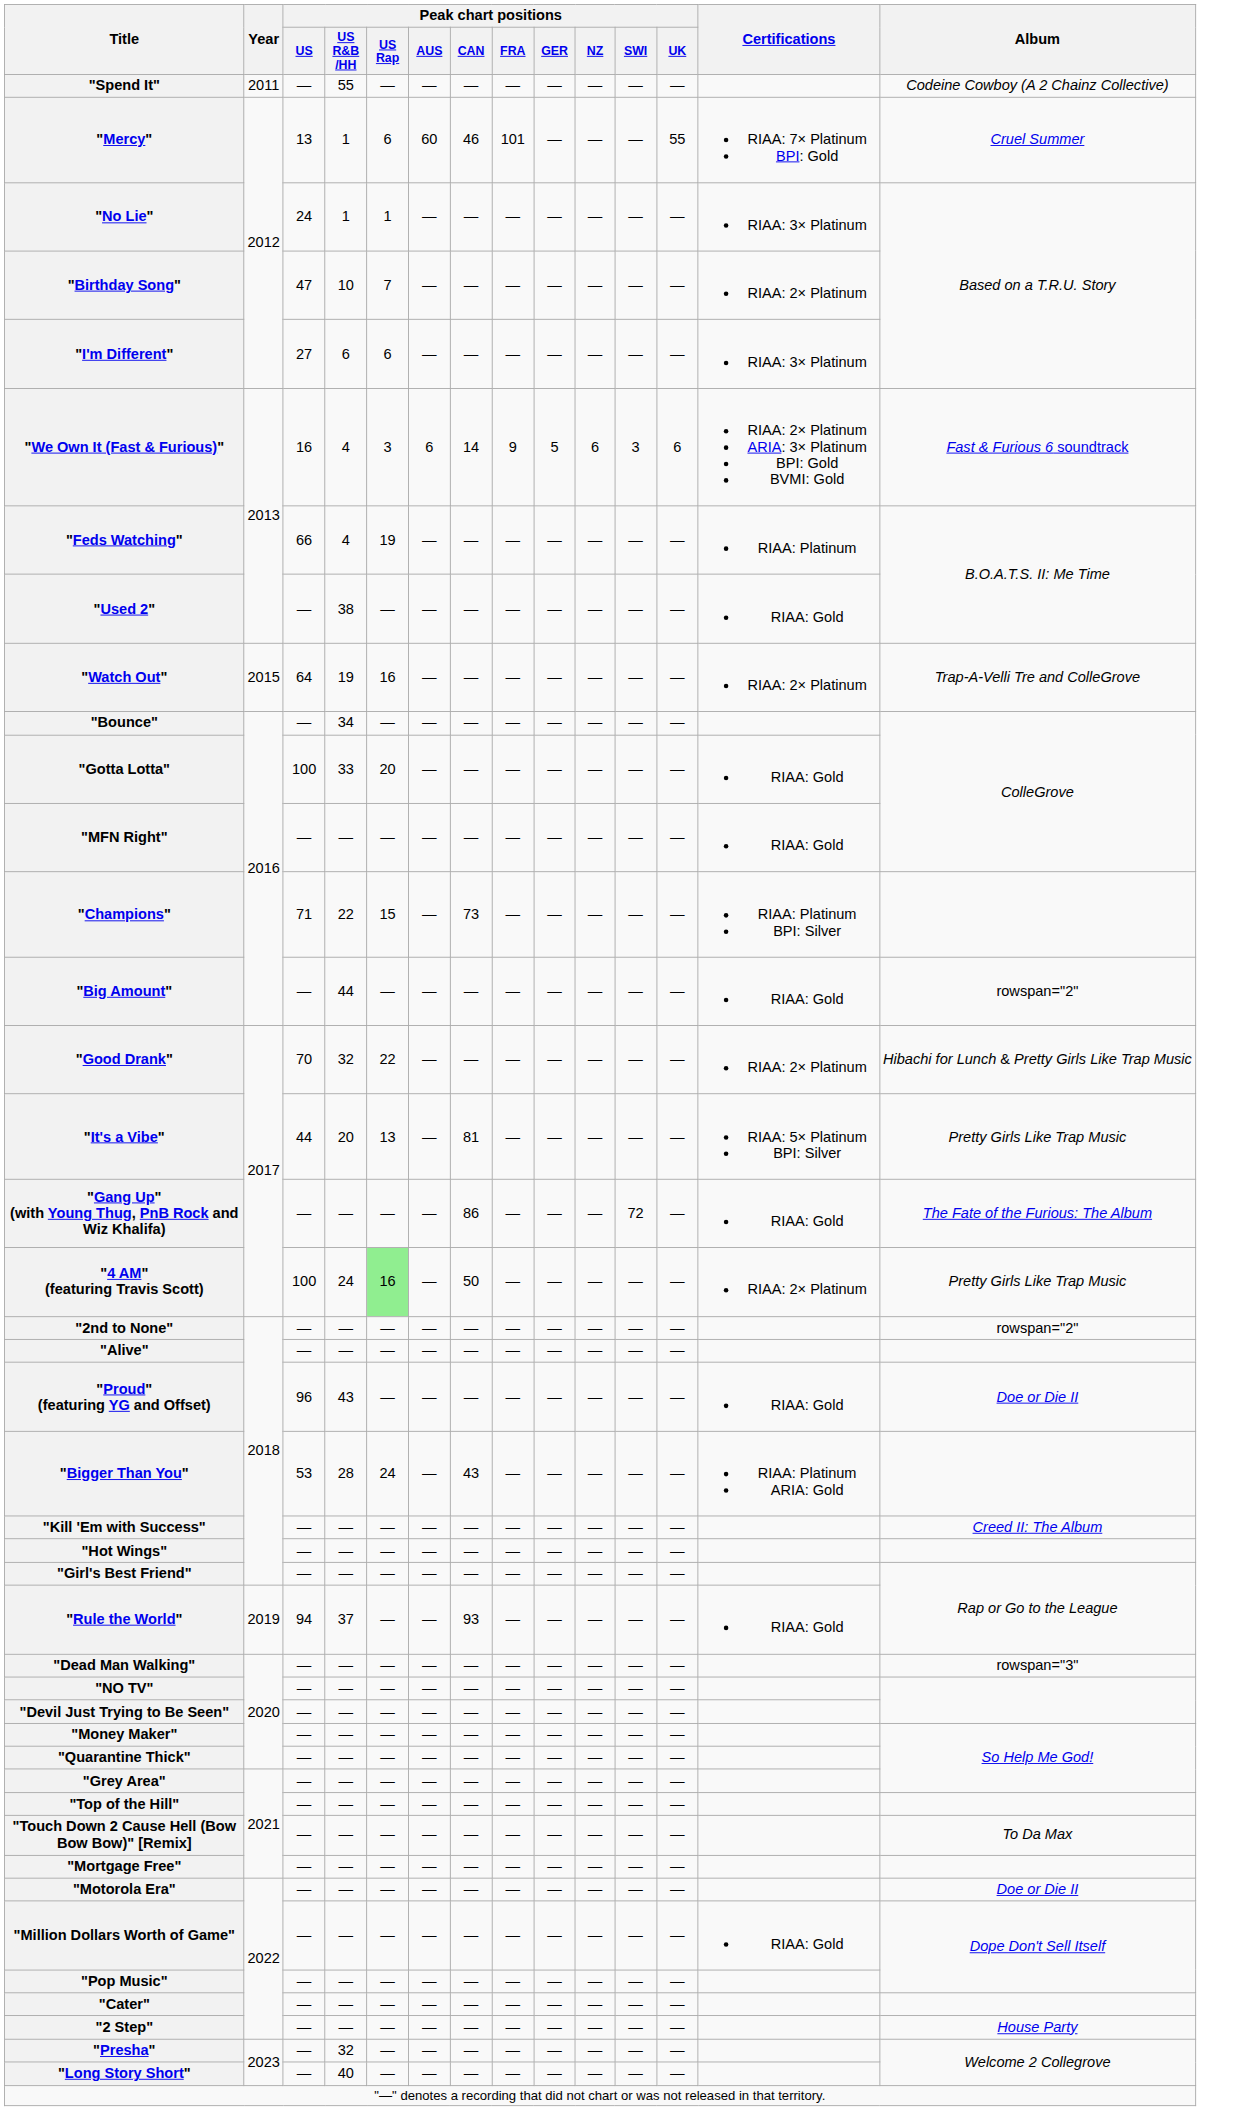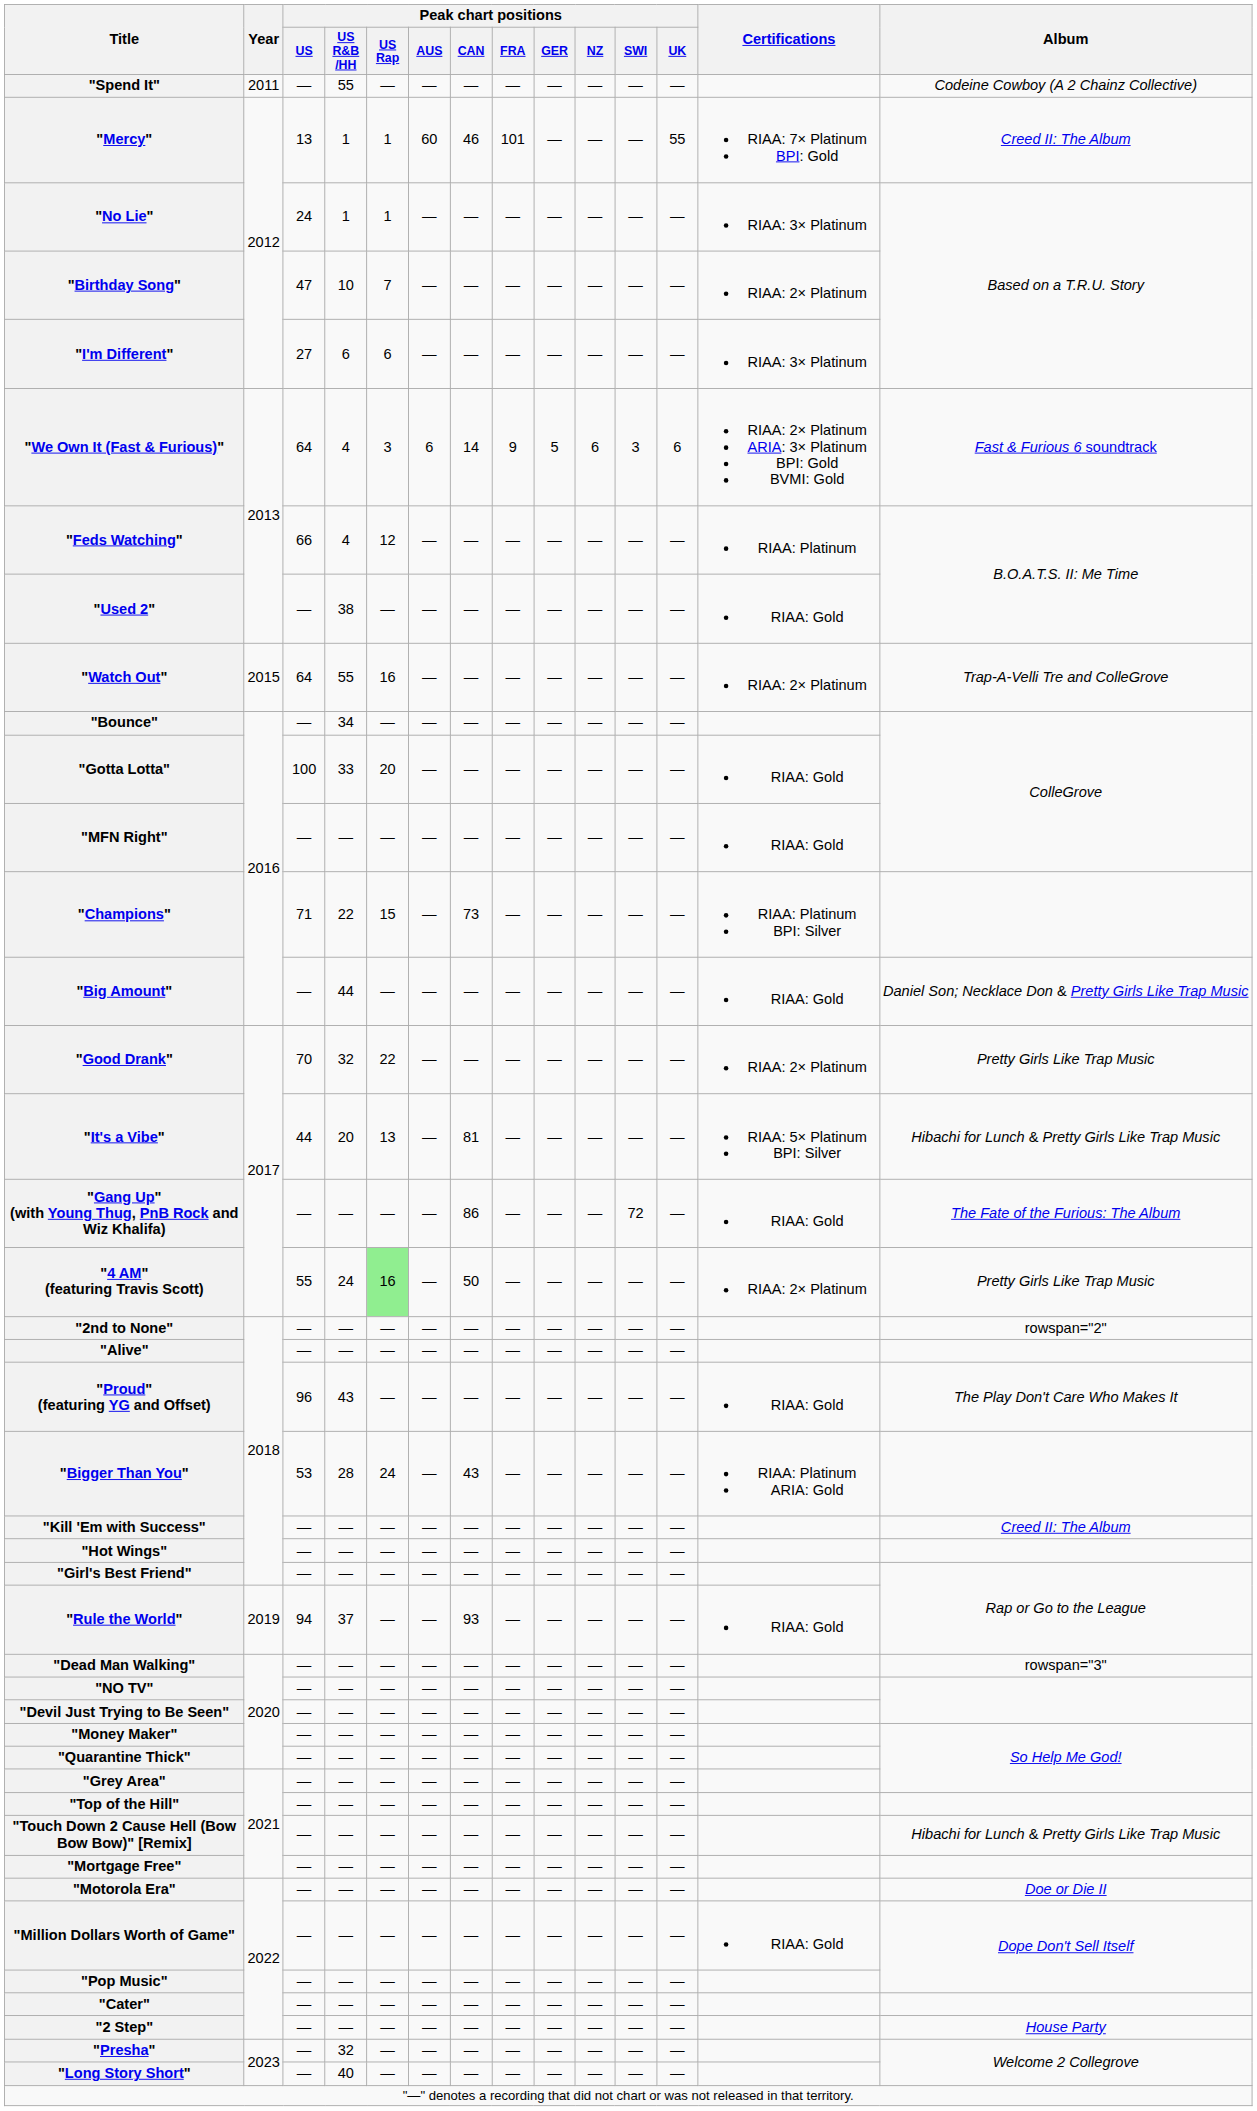"Mercy" | Peak chart positions / US Rap: 6 -> 1
"Mercy" | Album: Cruel Summer -> Creed II: The Album
"We Own It (Fast & Furious)" | Peak chart positions / US: 16 -> 64
"Feds Watching" | Peak chart positions / US Rap: 19 -> 12
"Watch Out" | Peak chart positions / US R&B /HH: 19 -> 55
"Big Amount" | Album: rowspan="2" -> Daniel Son; Necklace Don & Pretty Girls Like Trap Music
"Good Drank" | Album: Hibachi for Lunch & Pretty Girls Like Trap Music -> Pretty Girls Like Trap Music
"It's a Vibe" | Album: Pretty Girls Like Trap Music -> Hibachi for Lunch & Pretty Girls Like Trap Music
"4 AM" (featuring Travis Scott) | Peak chart positions / US: 100 -> 55
"Proud" (featuring YG and Offset) | Album: Doe or Die II -> The Play Don't Care Who Makes It
"Touch Down 2 Cause Hell (Bow Bow Bow)" [Remix] | Album: To Da Max -> Hibachi for Lunch & Pretty Girls Like Trap Music
